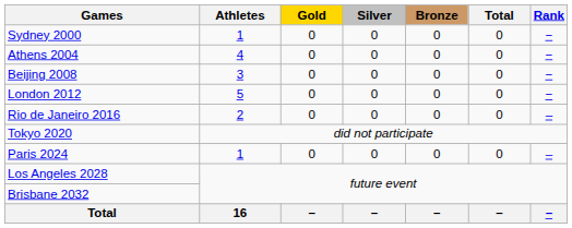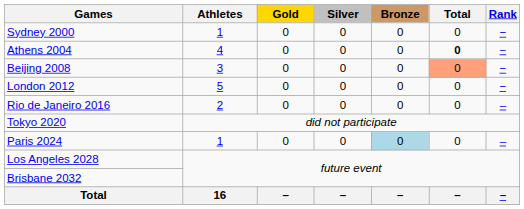Athens 2004 | Total: normal -> bold
Beijing 2008 | Total: no background -> lightsalmon background
Paris 2024 | Bronze: no background -> lightblue background
